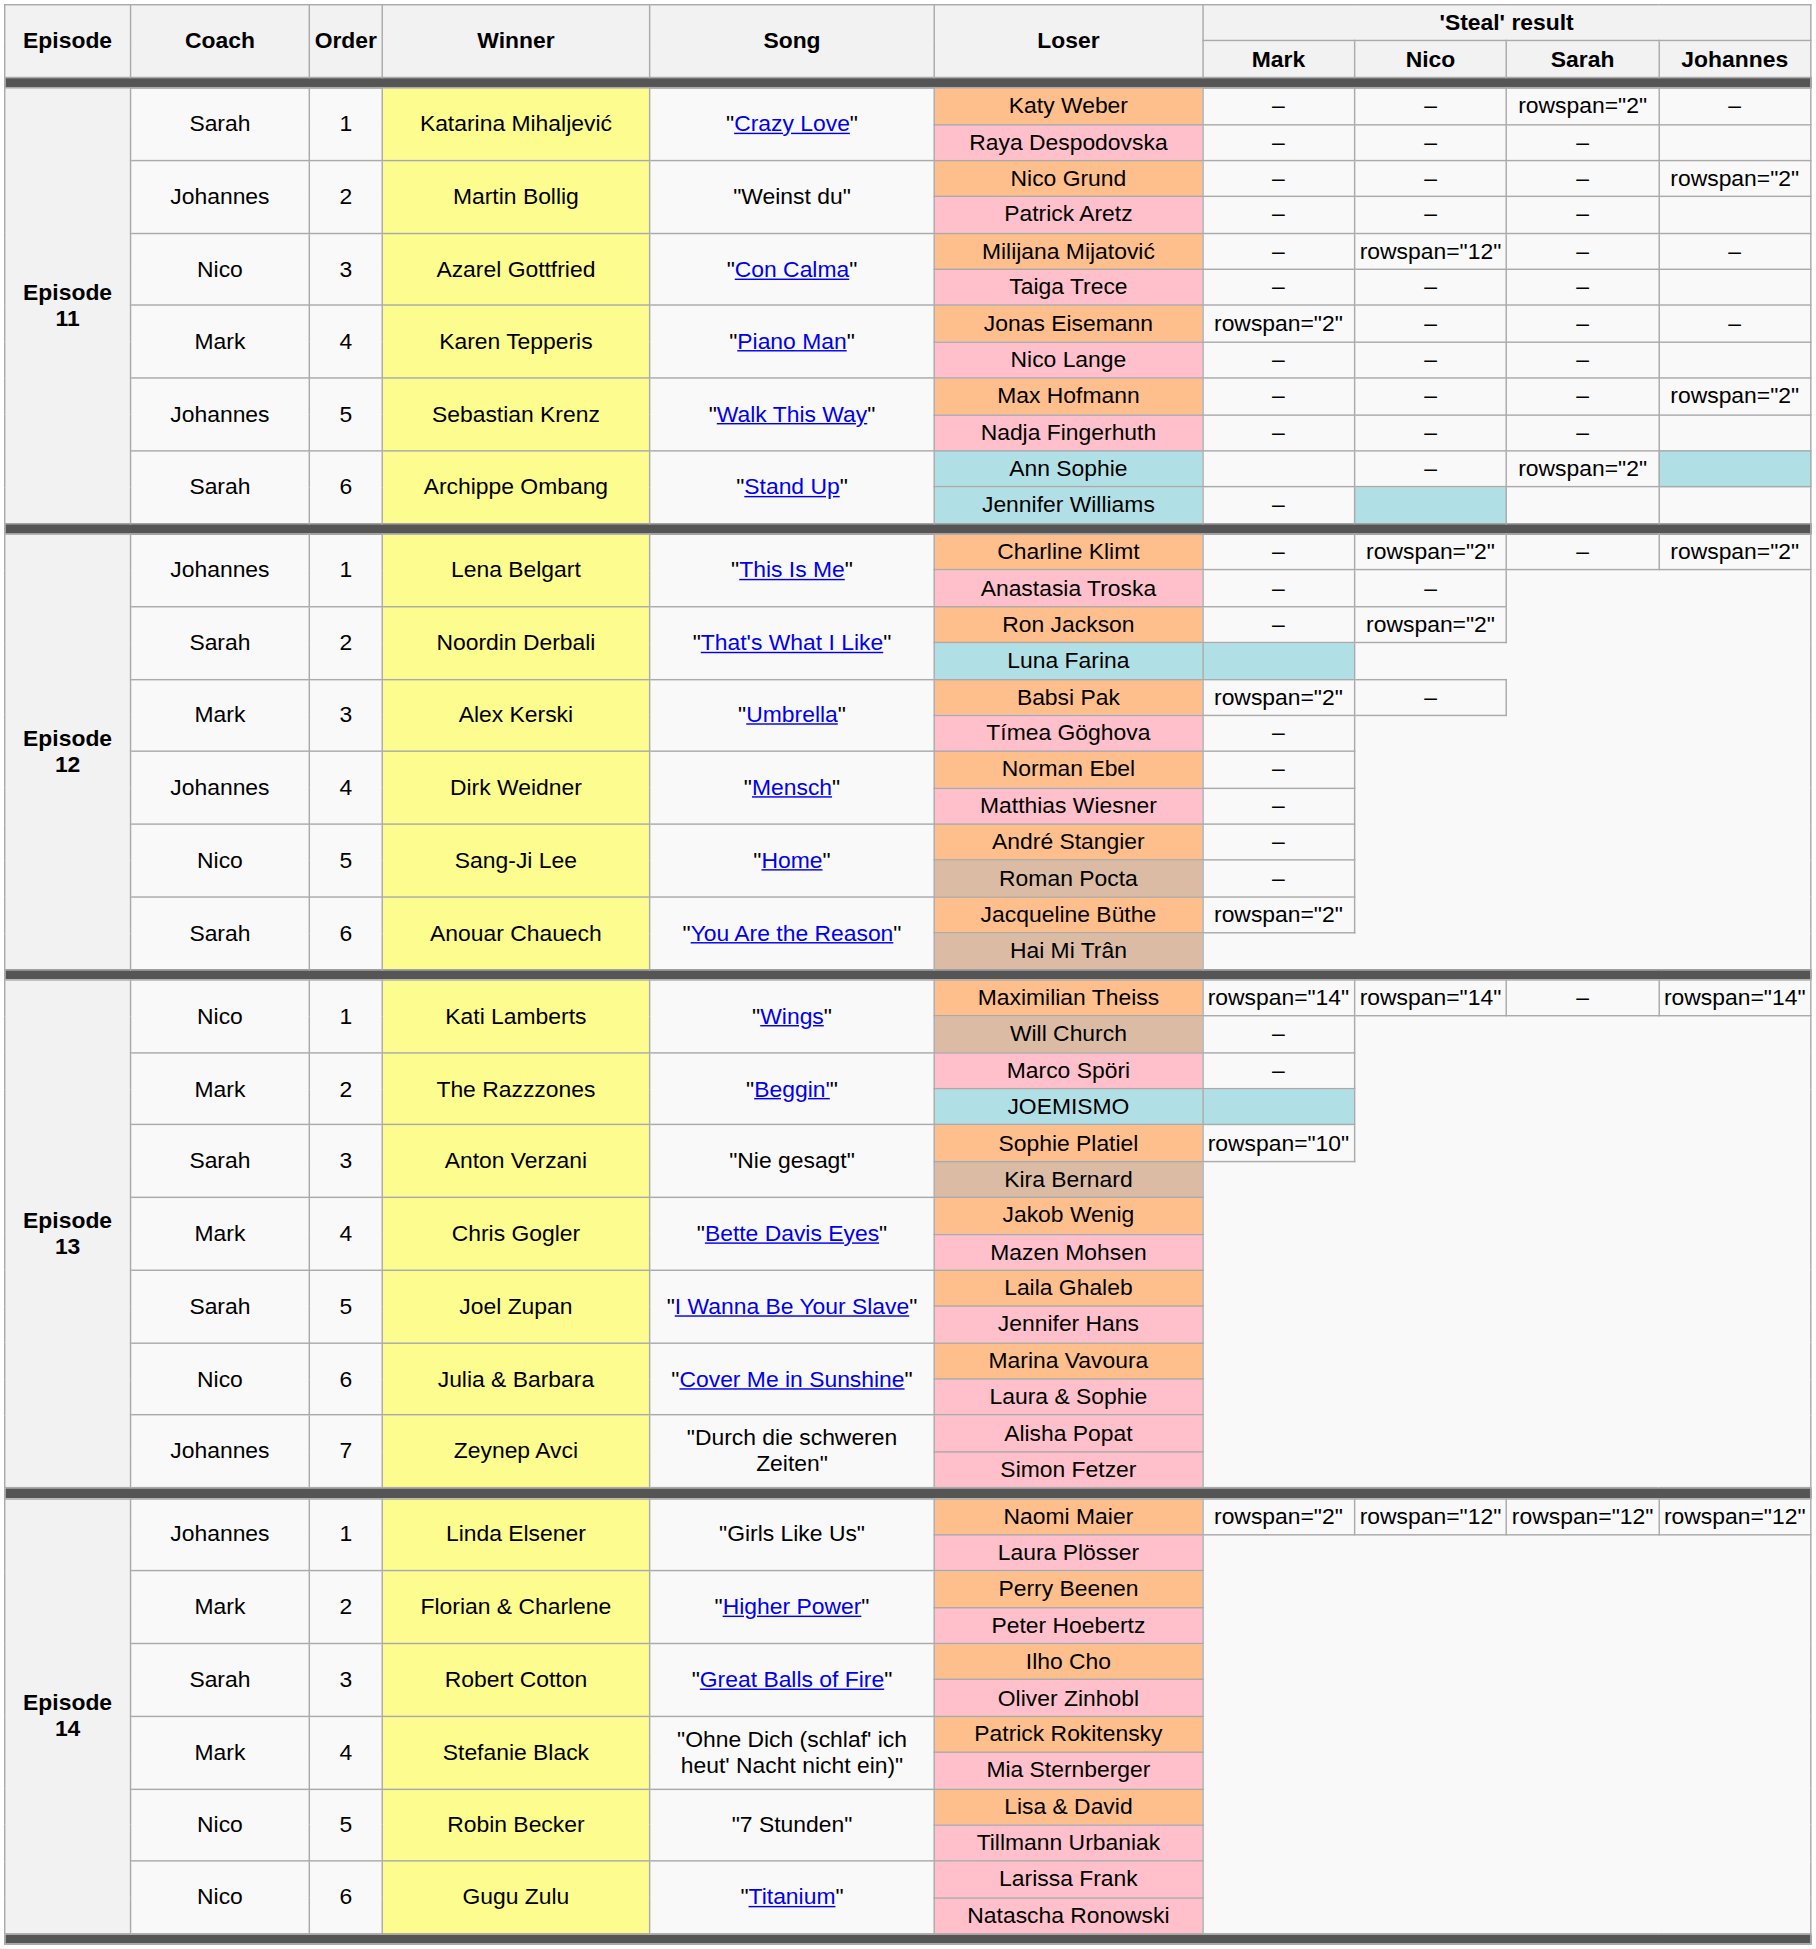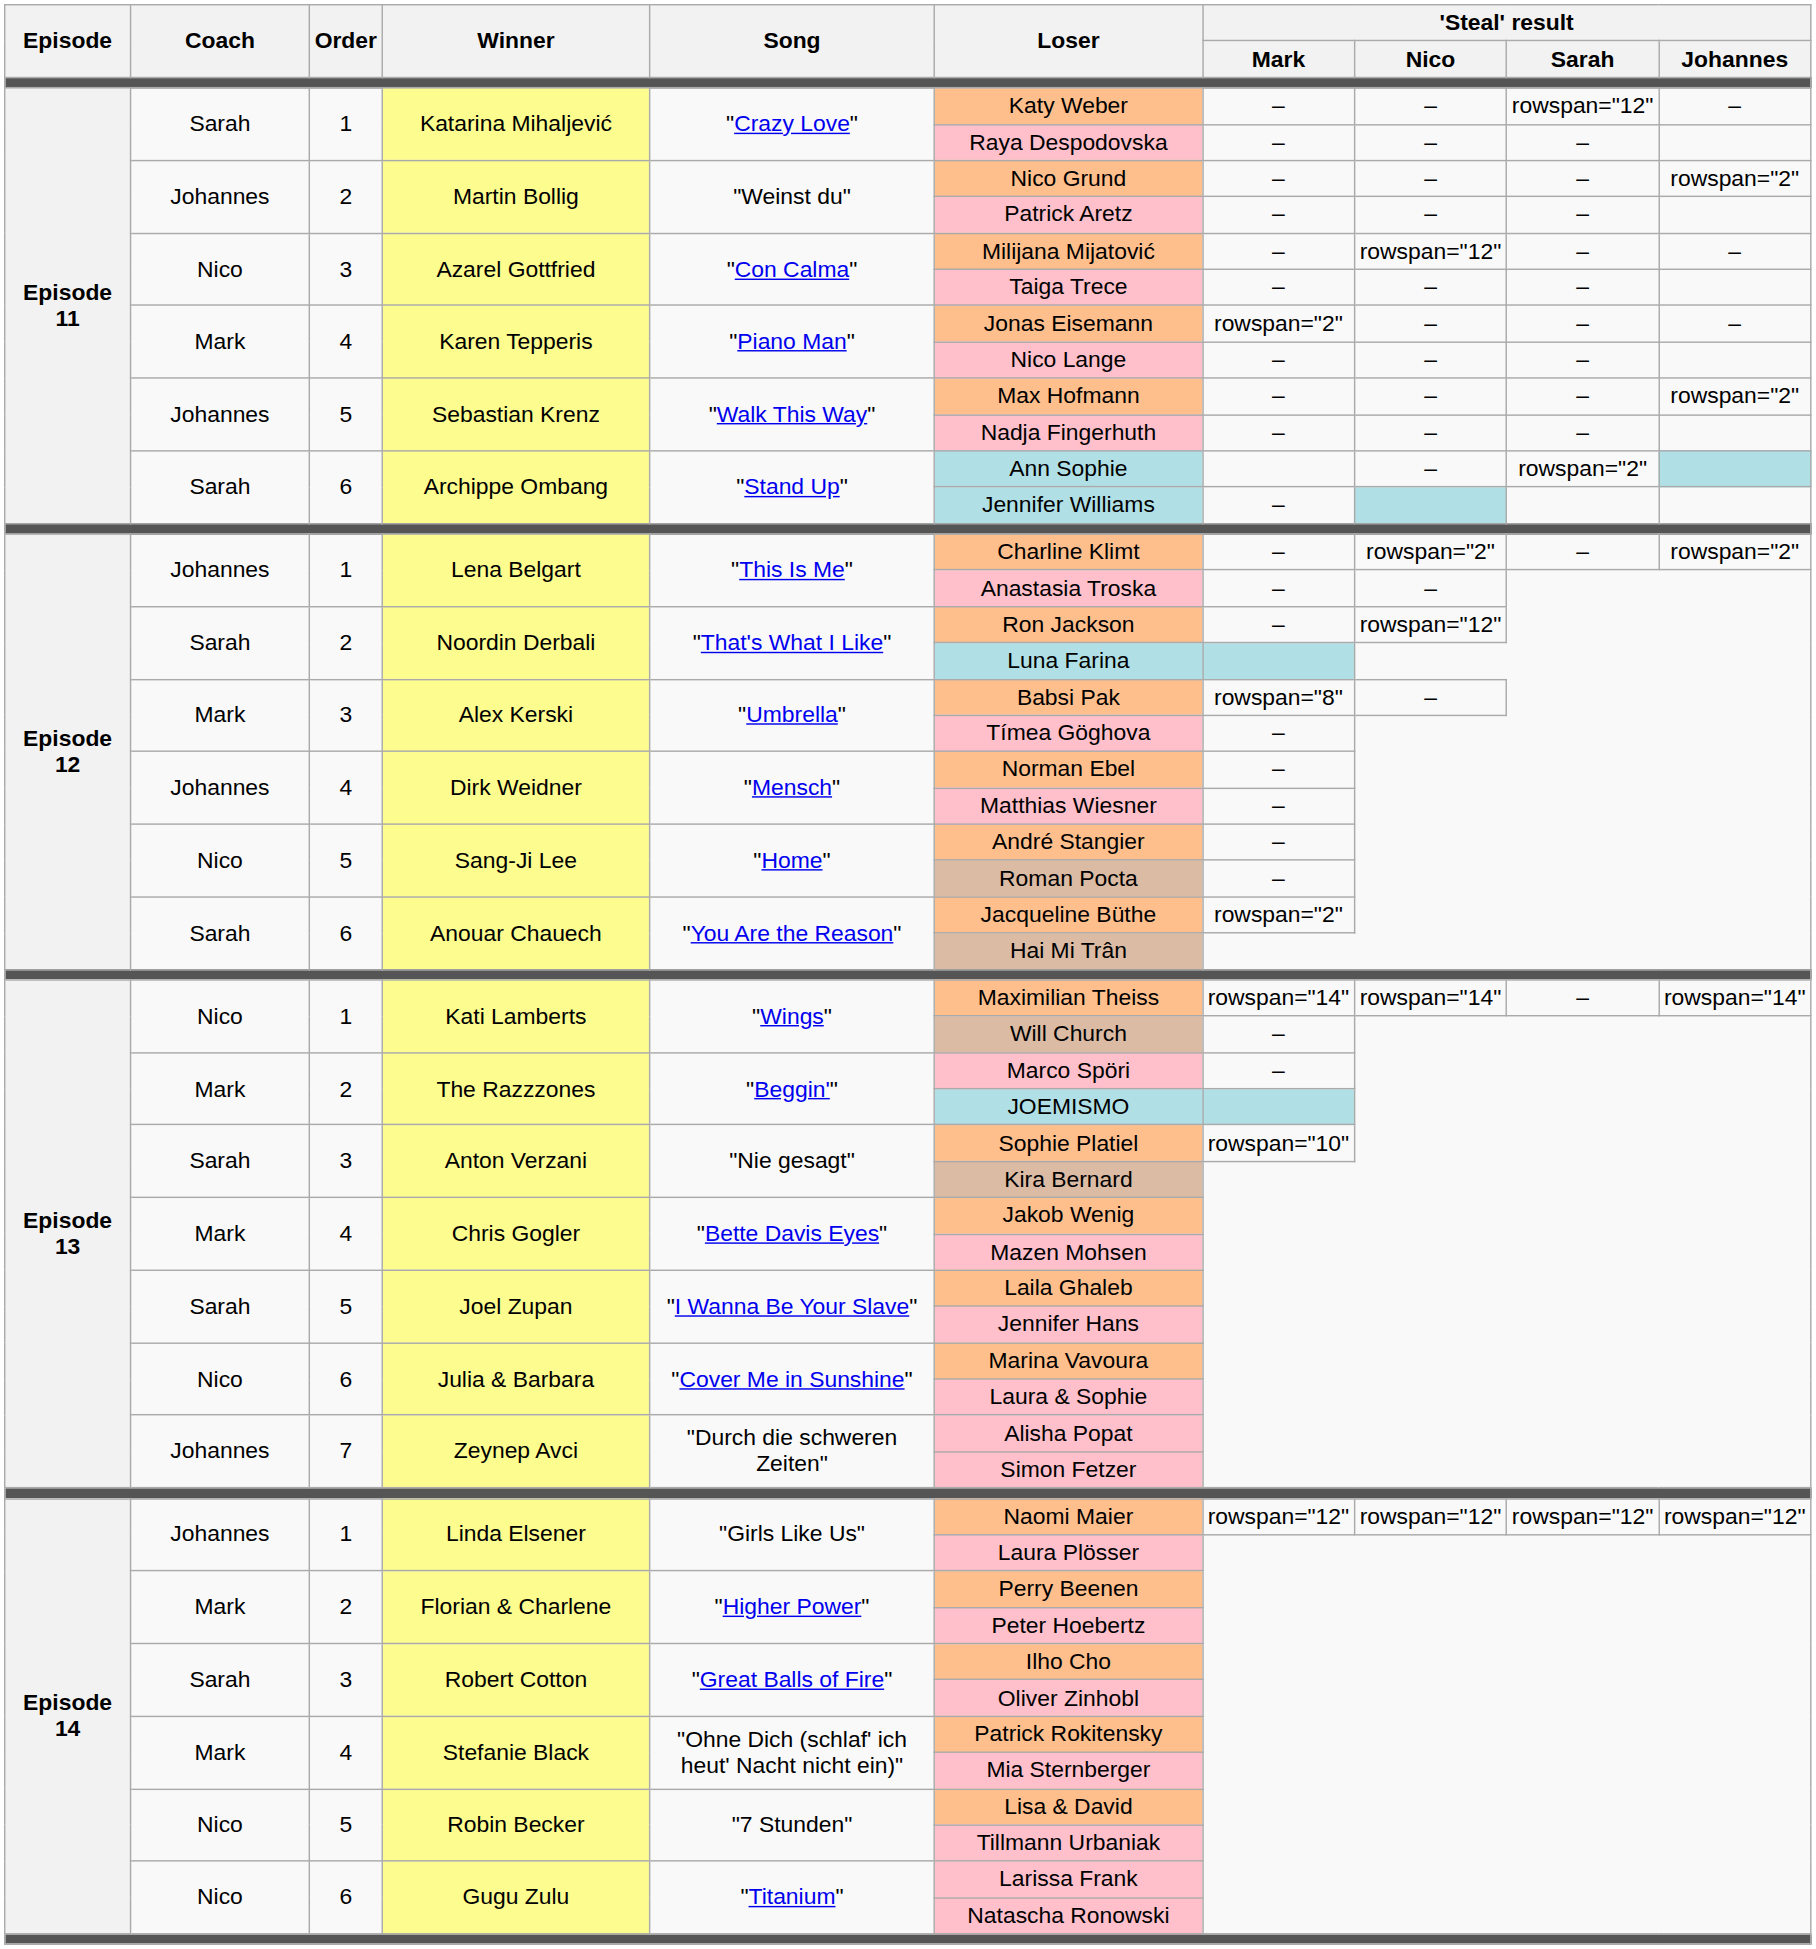row 4 | 'Steal' result / Sarah: rowspan="2" -> rowspan="12"
row 19 | 'Steal' result / Nico: rowspan="2" -> rowspan="12"
row 21 | 'Steal' result / Mark: rowspan="2" -> rowspan="8"
row 45 | 'Steal' result / Mark: rowspan="2" -> rowspan="12"
